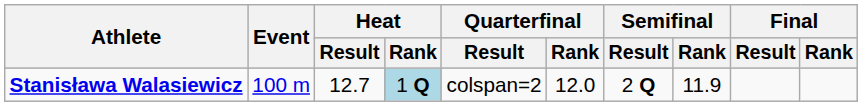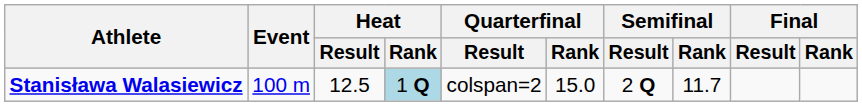Stanisława Walasiewicz | Heat / Result: 12.7 -> 12.5
Stanisława Walasiewicz | Quarterfinal / Rank: 12.0 -> 15.0
Stanisława Walasiewicz | Semifinal / Rank: 11.9 -> 11.7
